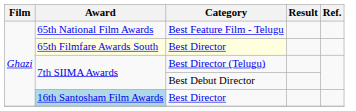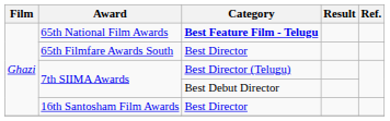65th National Film Awards | Category: normal -> bold
65th Filmfare Awards South | Award: lightyellow background -> no background
65th Filmfare Awards South | Category: lightyellow background -> no background
16th Santosham Film Awards | Award: lightblue background -> no background
